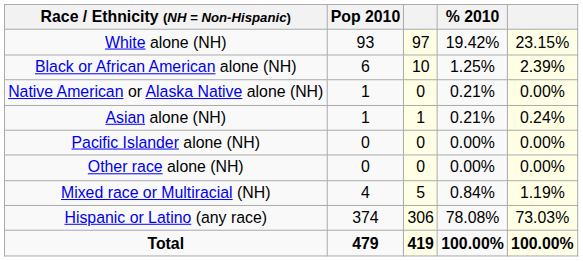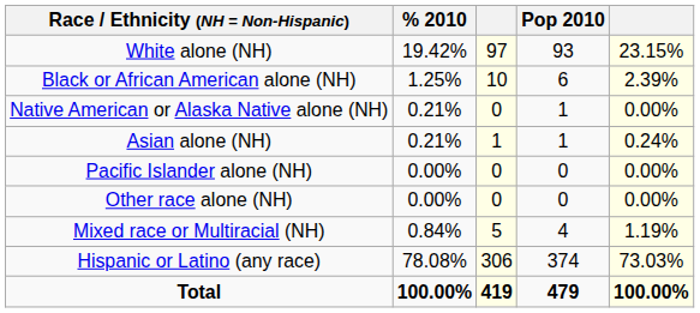columns swapped: Pop 2010 <-> % 2010
